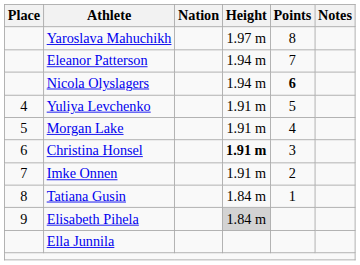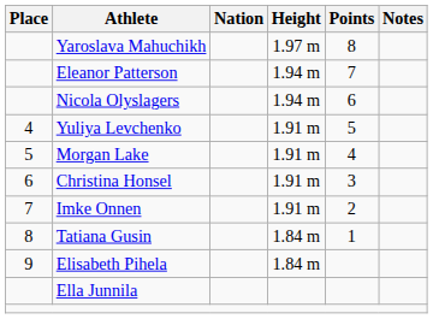Nicola Olyslagers | Points: bold -> normal
Christina Honsel | Height: bold -> normal
Elisabeth Pihela | Height: lightgrey background -> no background
